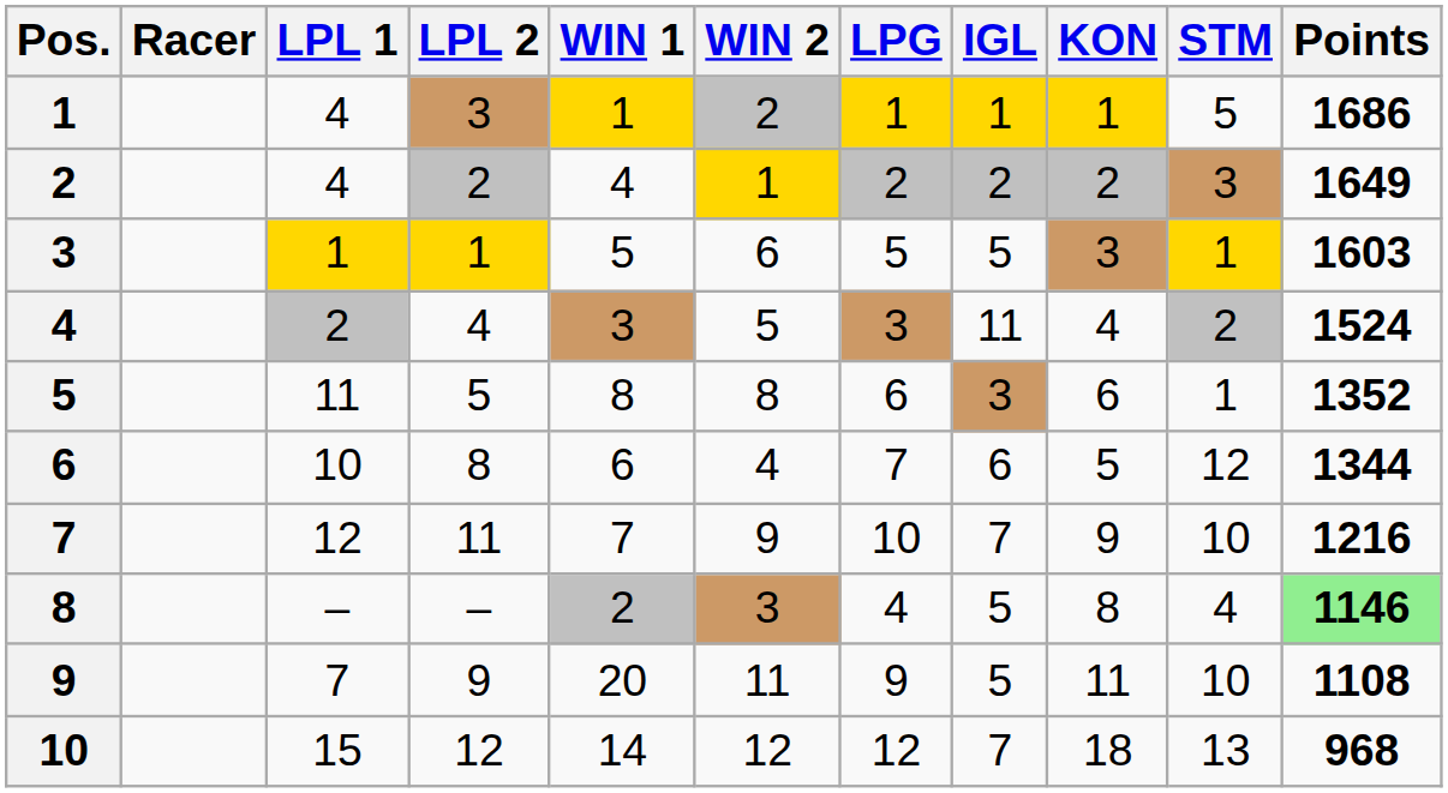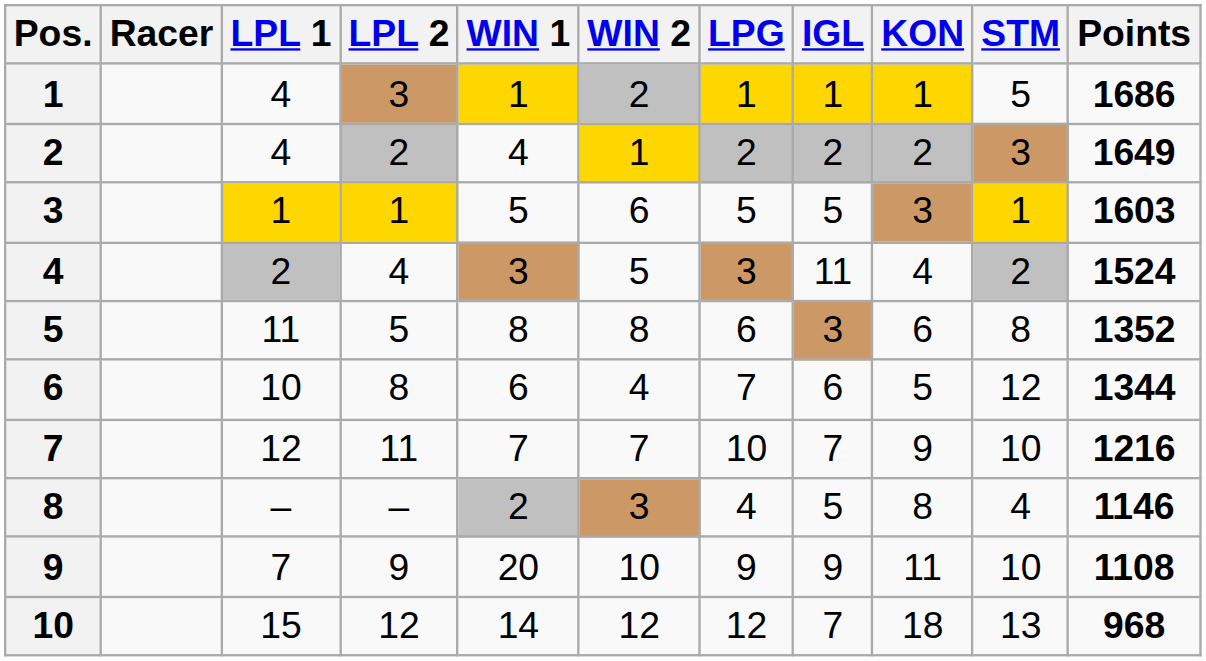row 6 | STM: 1 -> 8
row 8 | WIN 2: 9 -> 7
row 9 | Points: lightgreen background -> no background
row 10 | WIN 2: 11 -> 10
row 10 | IGL: 5 -> 9
